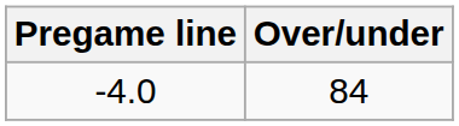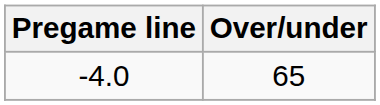-4.0 | Over/under: 84 -> 65
